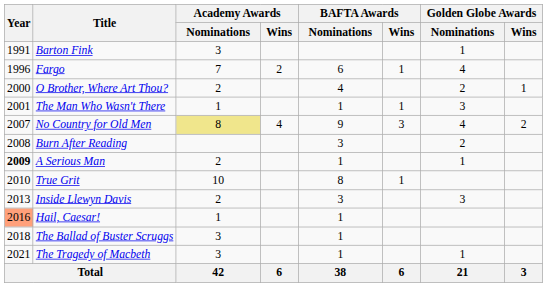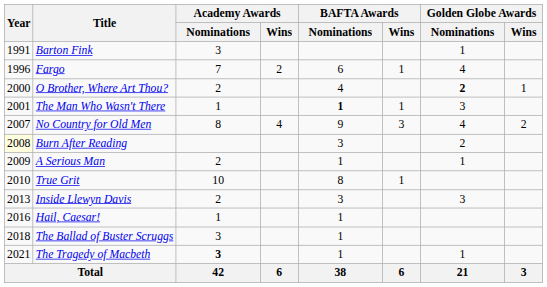O Brother, Where Art Thou? | Golden Globe Awards / Nominations: normal -> bold
The Man Who Wasn't There | BAFTA Awards / Nominations: normal -> bold
No Country for Old Men | Academy Awards / Nominations: khaki background -> no background
Burn After Reading | Year: no background -> lightyellow background
A Serious Man | Year: bold -> normal
Hail, Caesar! | Year: lightsalmon background -> no background
The Tragedy of Macbeth | Academy Awards / Nominations: normal -> bold
